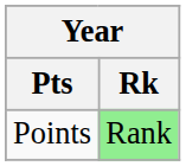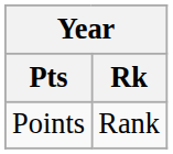Points | Rk: lightgreen background -> no background
